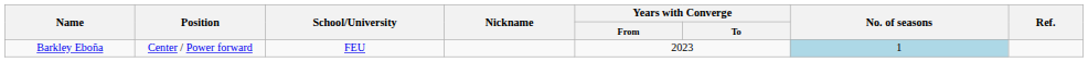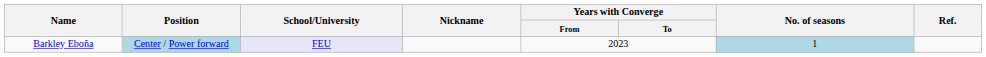Barkley Eboña | Position: no background -> lightblue background
Barkley Eboña | School/University: no background -> lavender background
